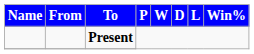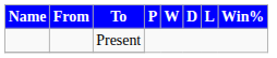Present | To: bold -> normal
